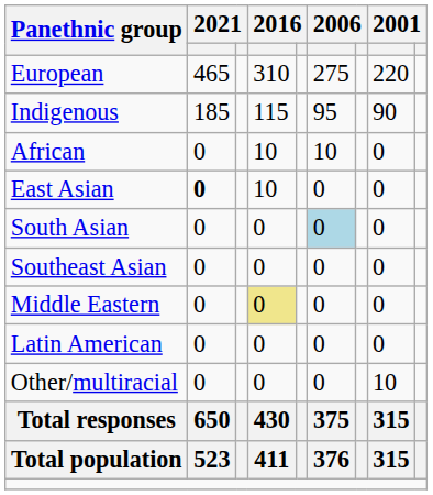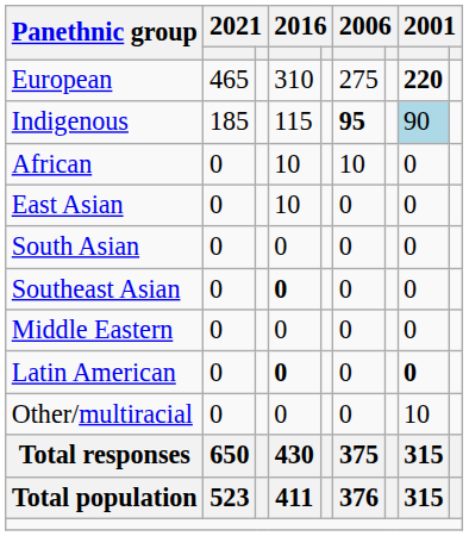European | column 8: normal -> bold
Indigenous | column 6: normal -> bold
Indigenous | column 8: no background -> lightblue background
East Asian | column 2: bold -> normal
South Asian | column 6: lightblue background -> no background
Southeast Asian | column 4: normal -> bold
Middle Eastern | column 4: khaki background -> no background
Latin American | column 4: normal -> bold
Latin American | column 8: normal -> bold
